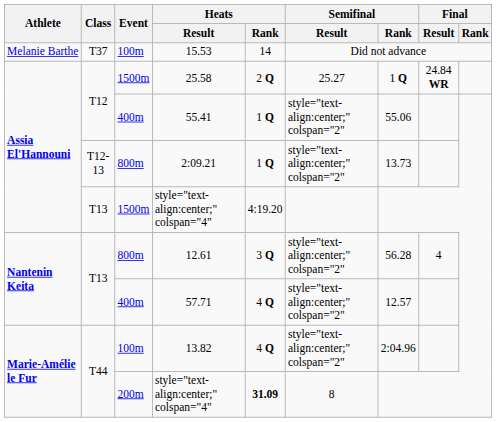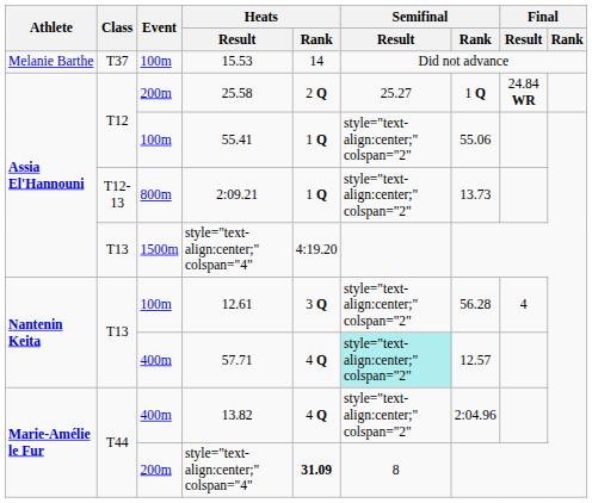25.58 | Event: 1500m -> 200m
55.41 | Event: 400m -> 100m
12.61 | Event: 800m -> 100m
57.71 | Semifinal / Result: no background -> paleturquoise background
13.82 | Event: 100m -> 400m
